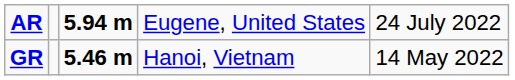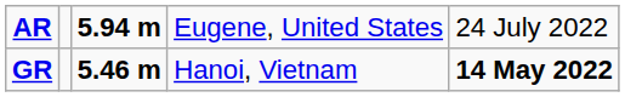GR | column 5: normal -> bold
